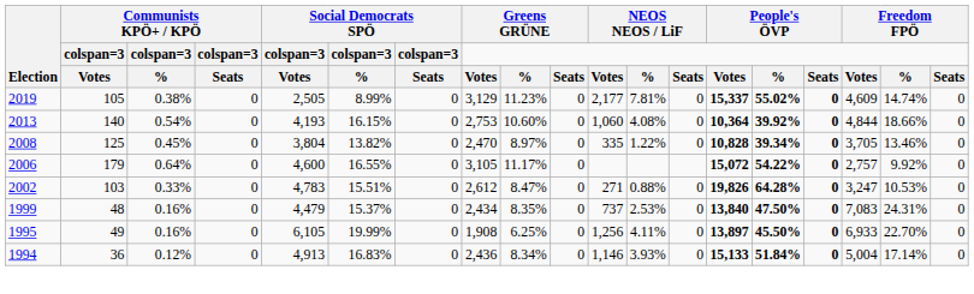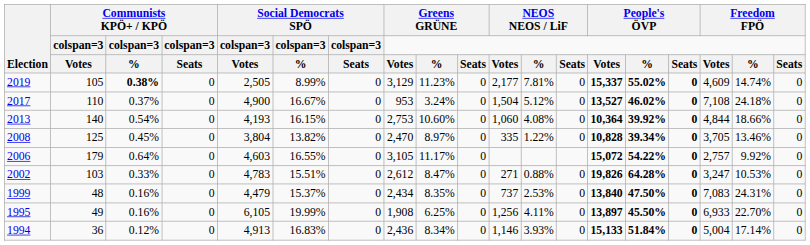2019 | Communists KPÖ+ / KPÖ / colspan=3 / %: normal -> bold
+ row: 2017 | 110 | 0.37% | 0 | 4,900 | 16.67% | 0 | 953 | 3.24% | 0 | 1,504 | 5.12% | 0 | 13,527 | 46.02% | 0 | 7,108 | 24.18% | 0
2006 | Social Democrats SPÖ / colspan=3 / Votes: 4,600 -> 4,603
